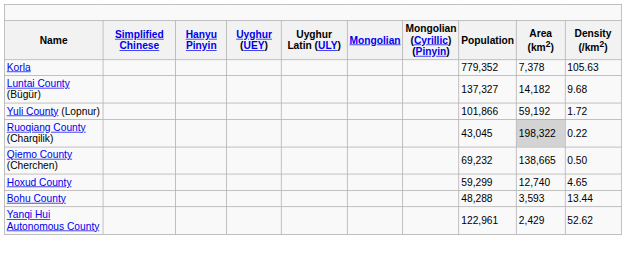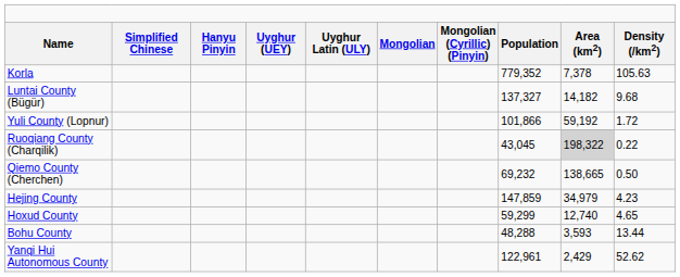+ row: Hejing County | 147,859 | 34,979 | 4.23
